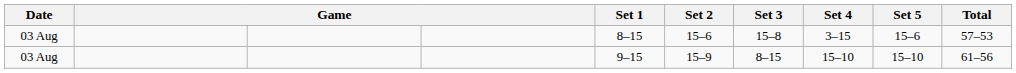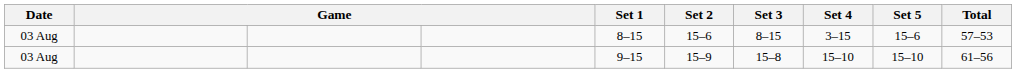row 2 | Set 3: 15–8 -> 8–15
row 3 | Set 3: 8–15 -> 15–8
